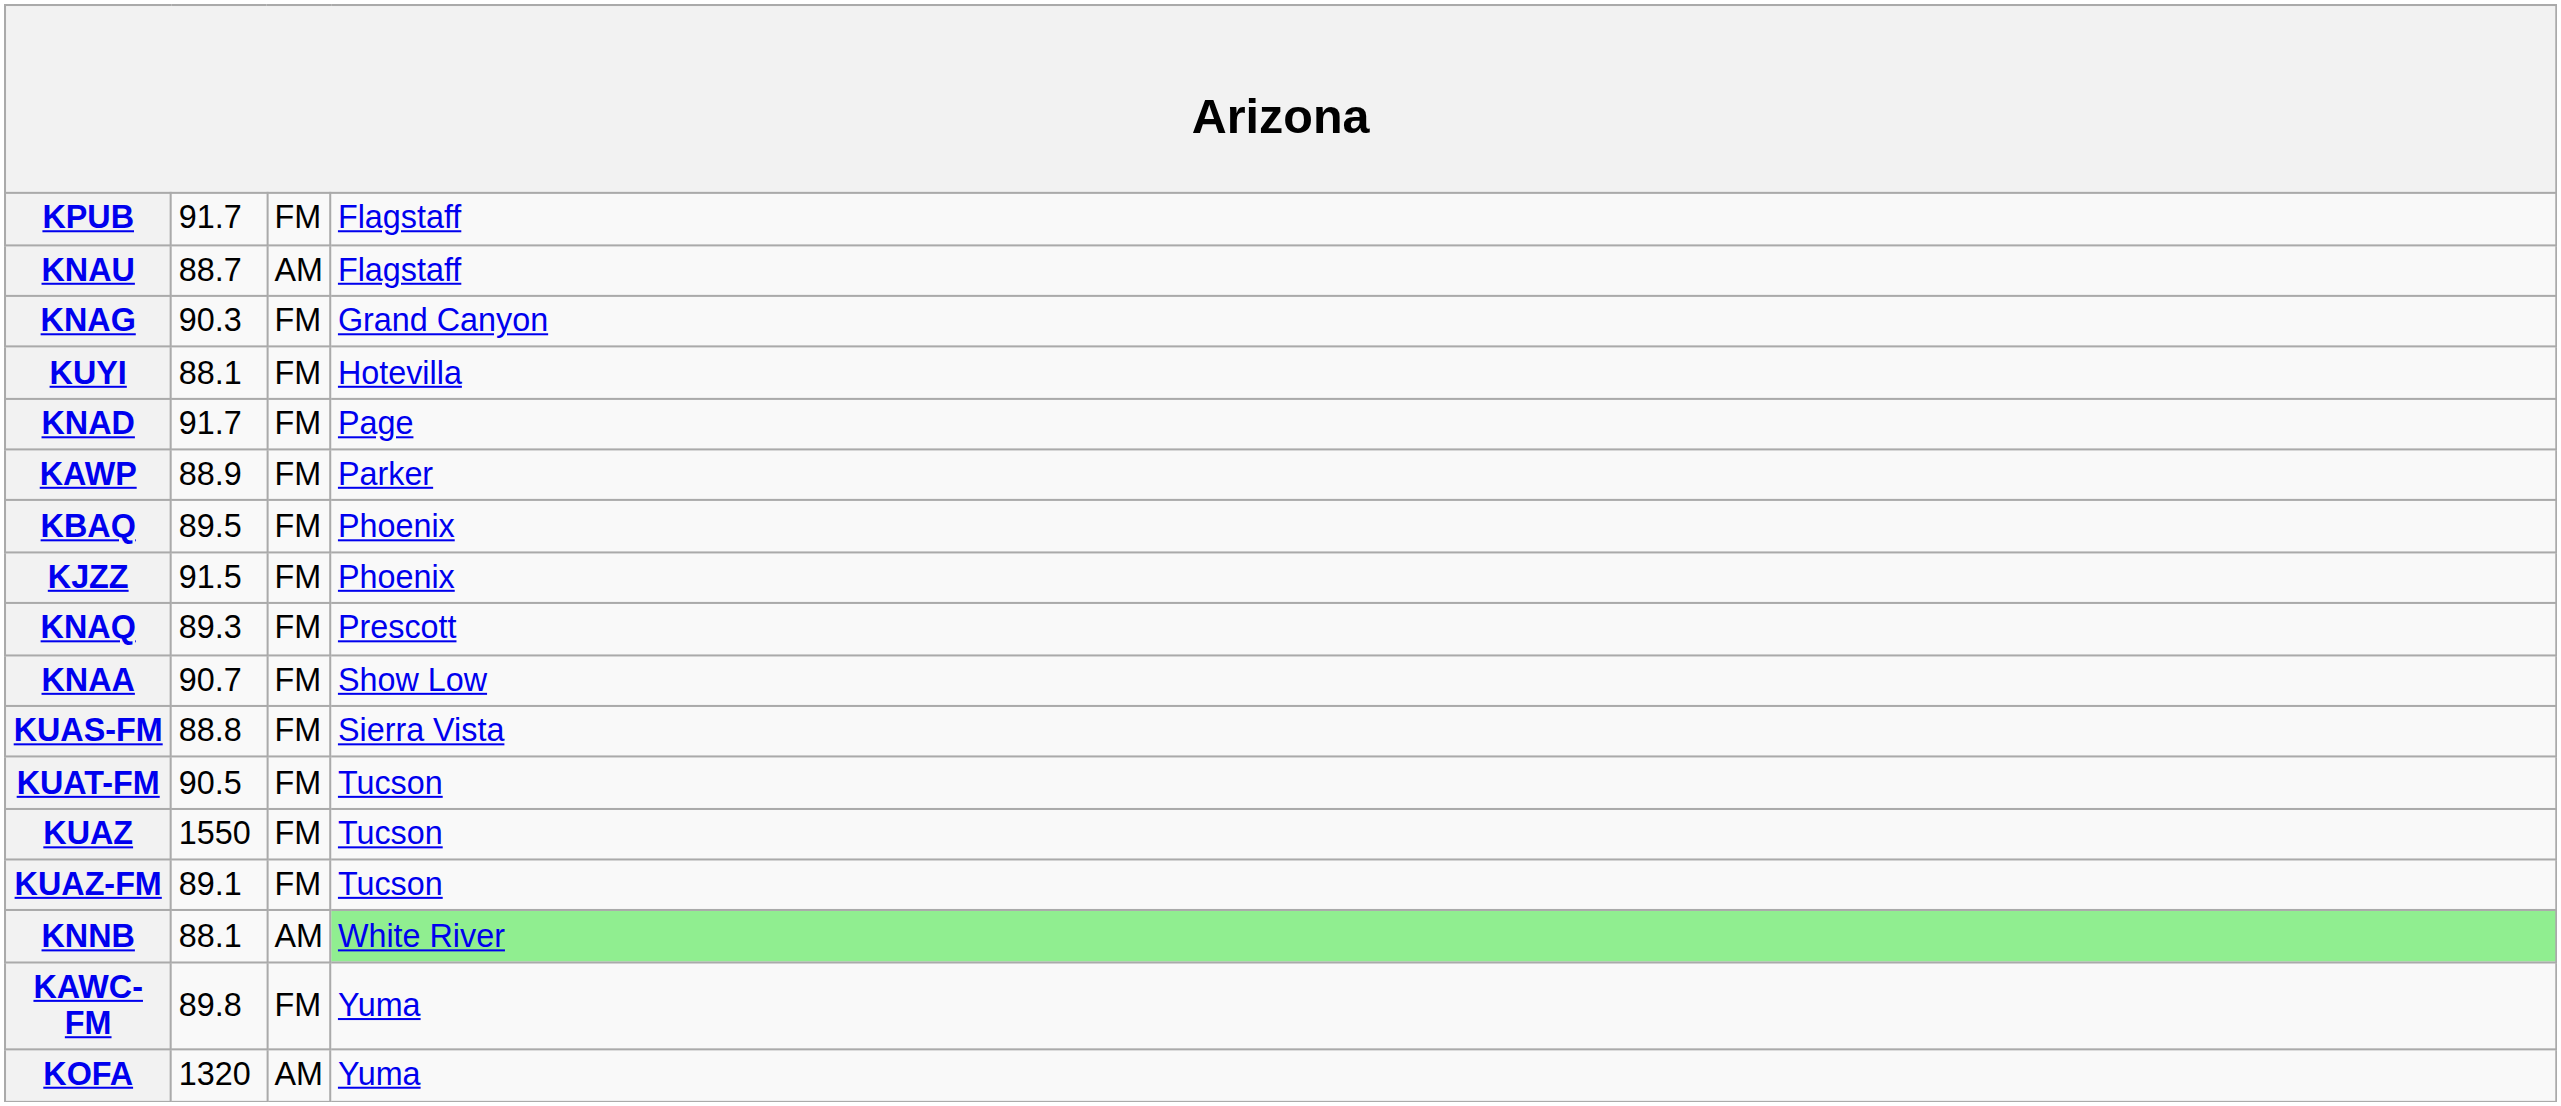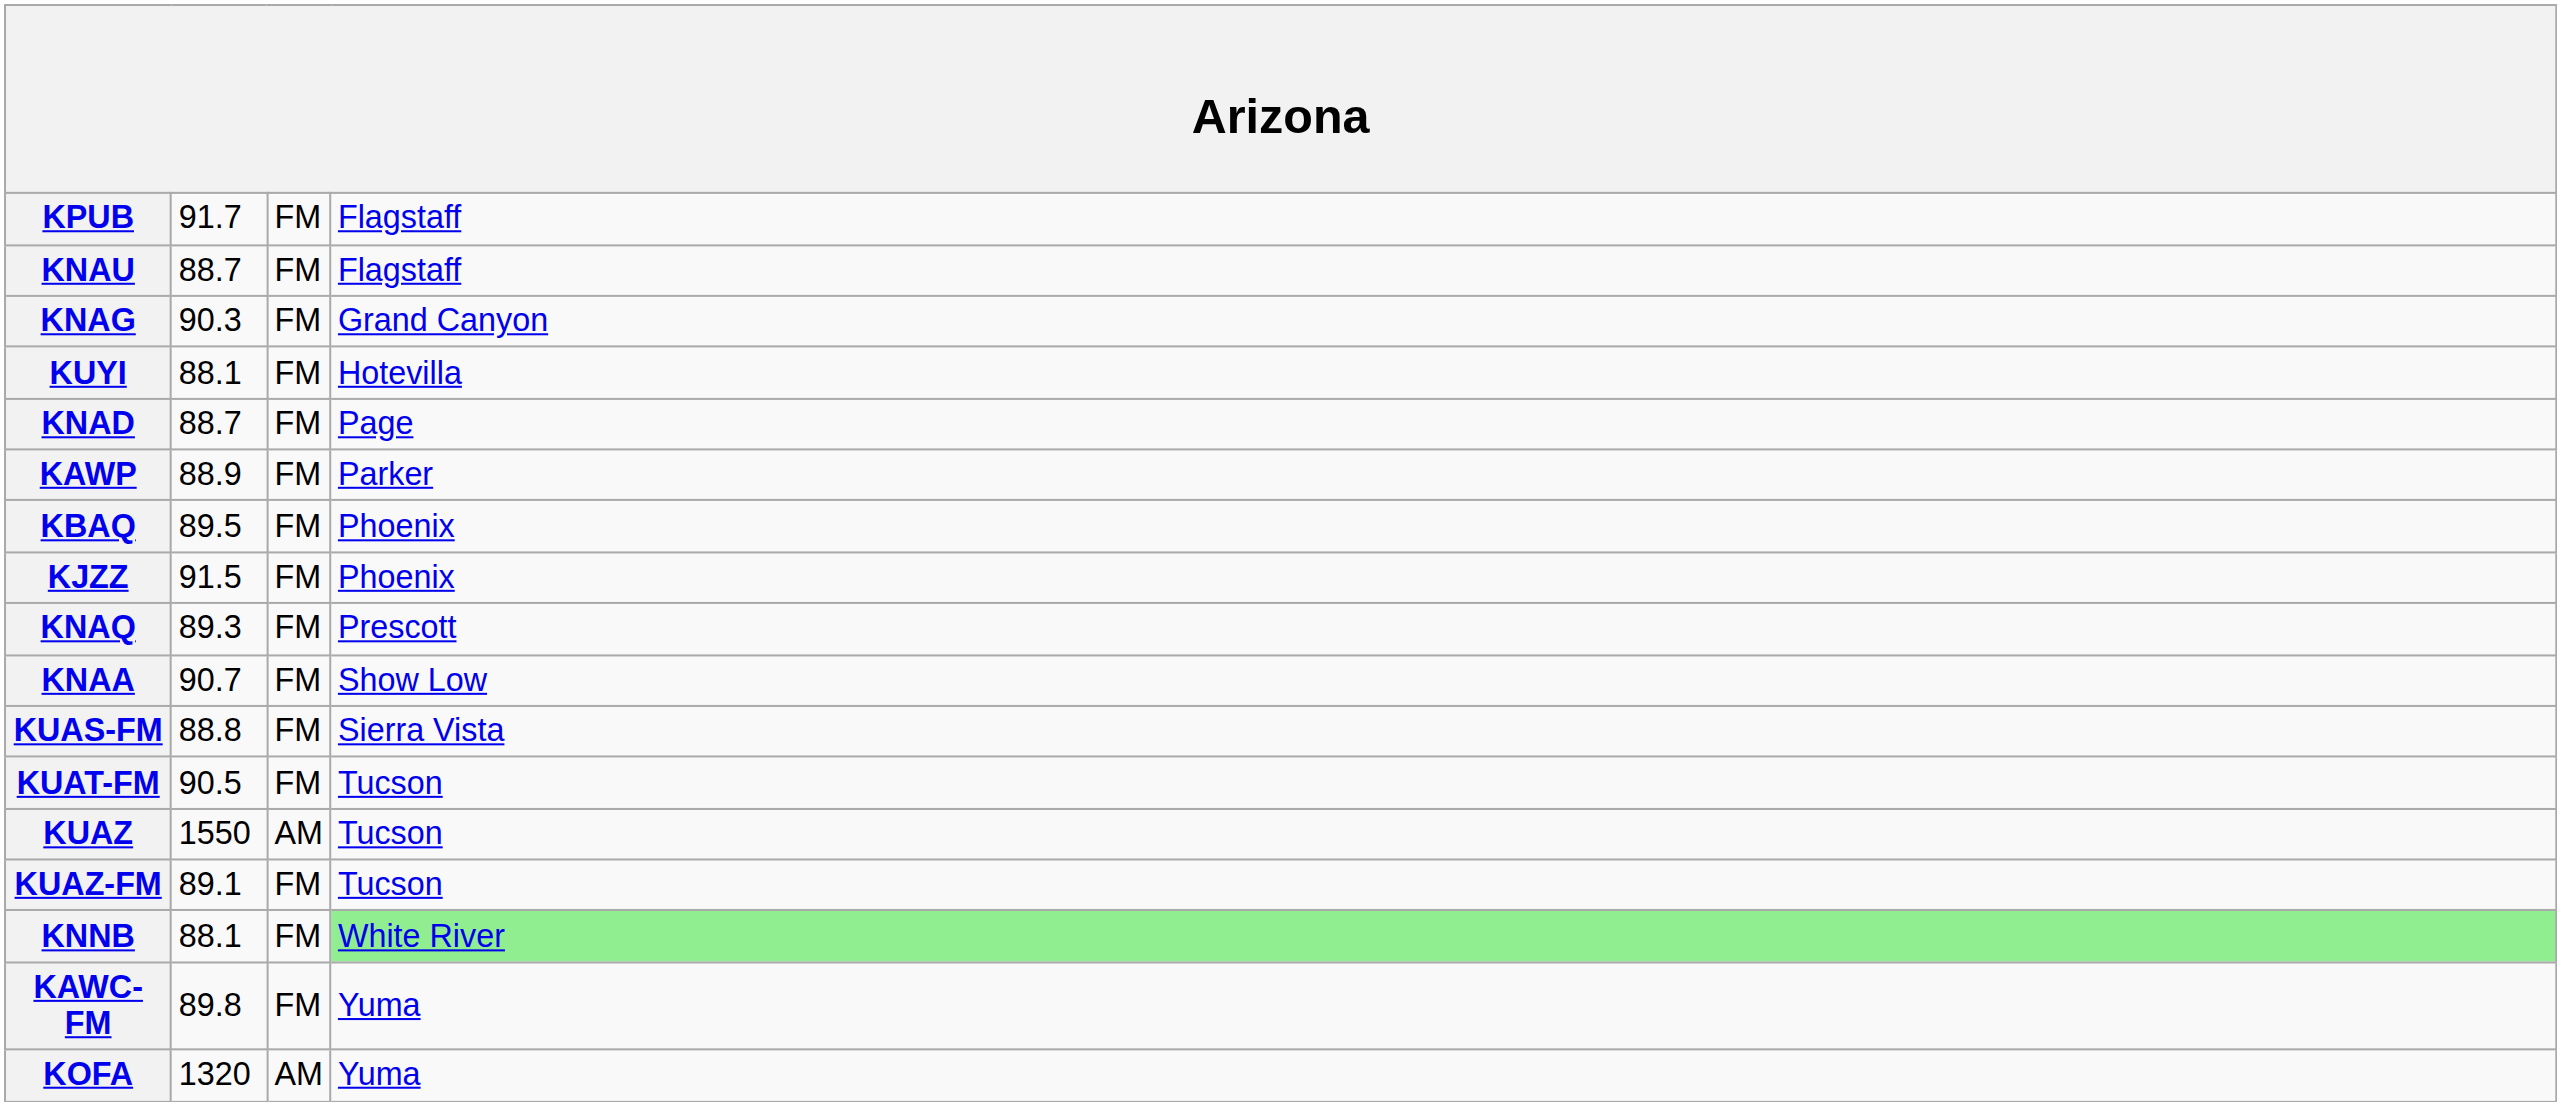KNAU | column 3: AM -> FM
KNAD | column 2: 91.7 -> 88.7
KUAZ | column 3: FM -> AM
KNNB | column 3: AM -> FM
